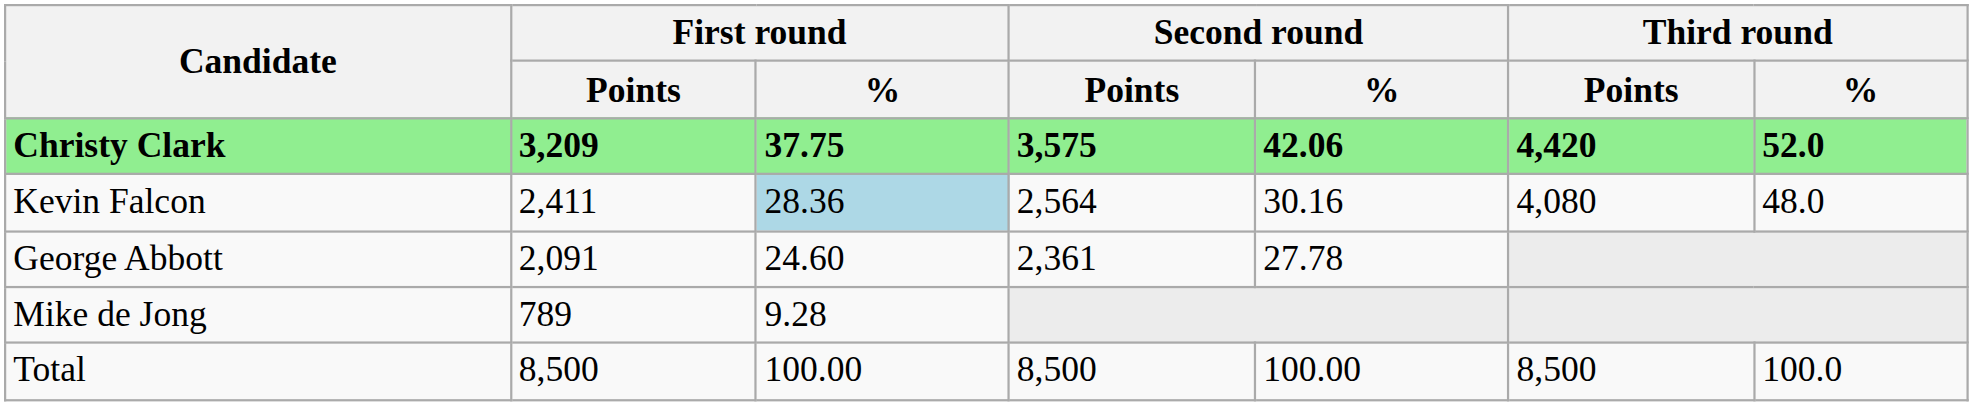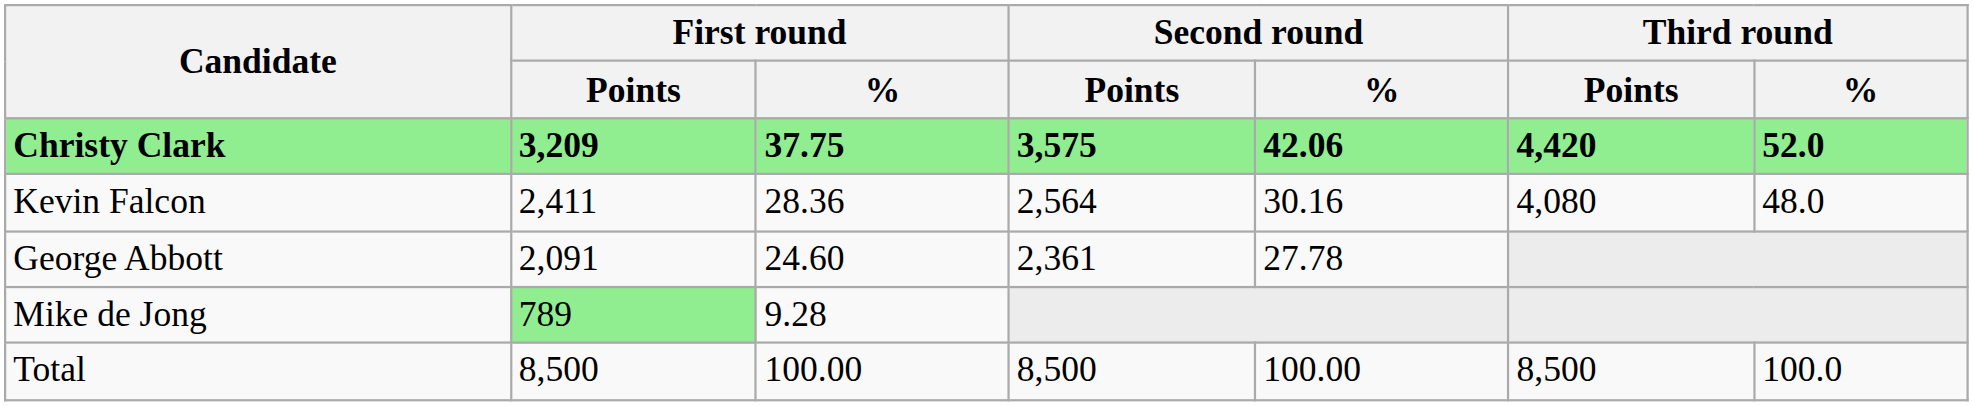Kevin Falcon | First round / %: lightblue background -> no background
Mike de Jong | First round / Points: no background -> lightgreen background
